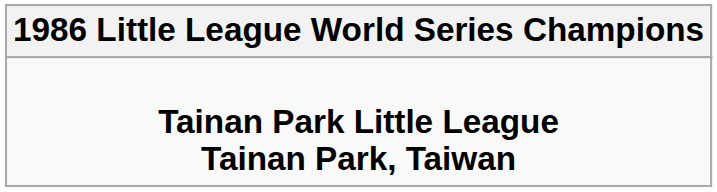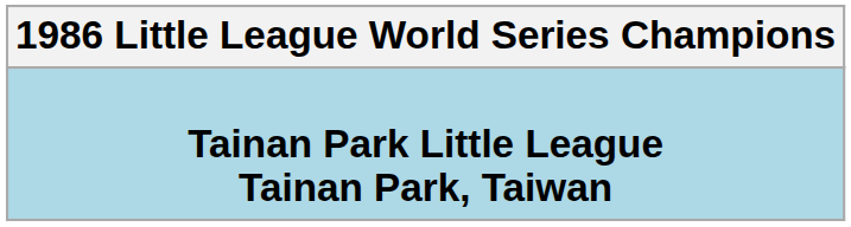row 2 | column 1: no background -> lightblue background
